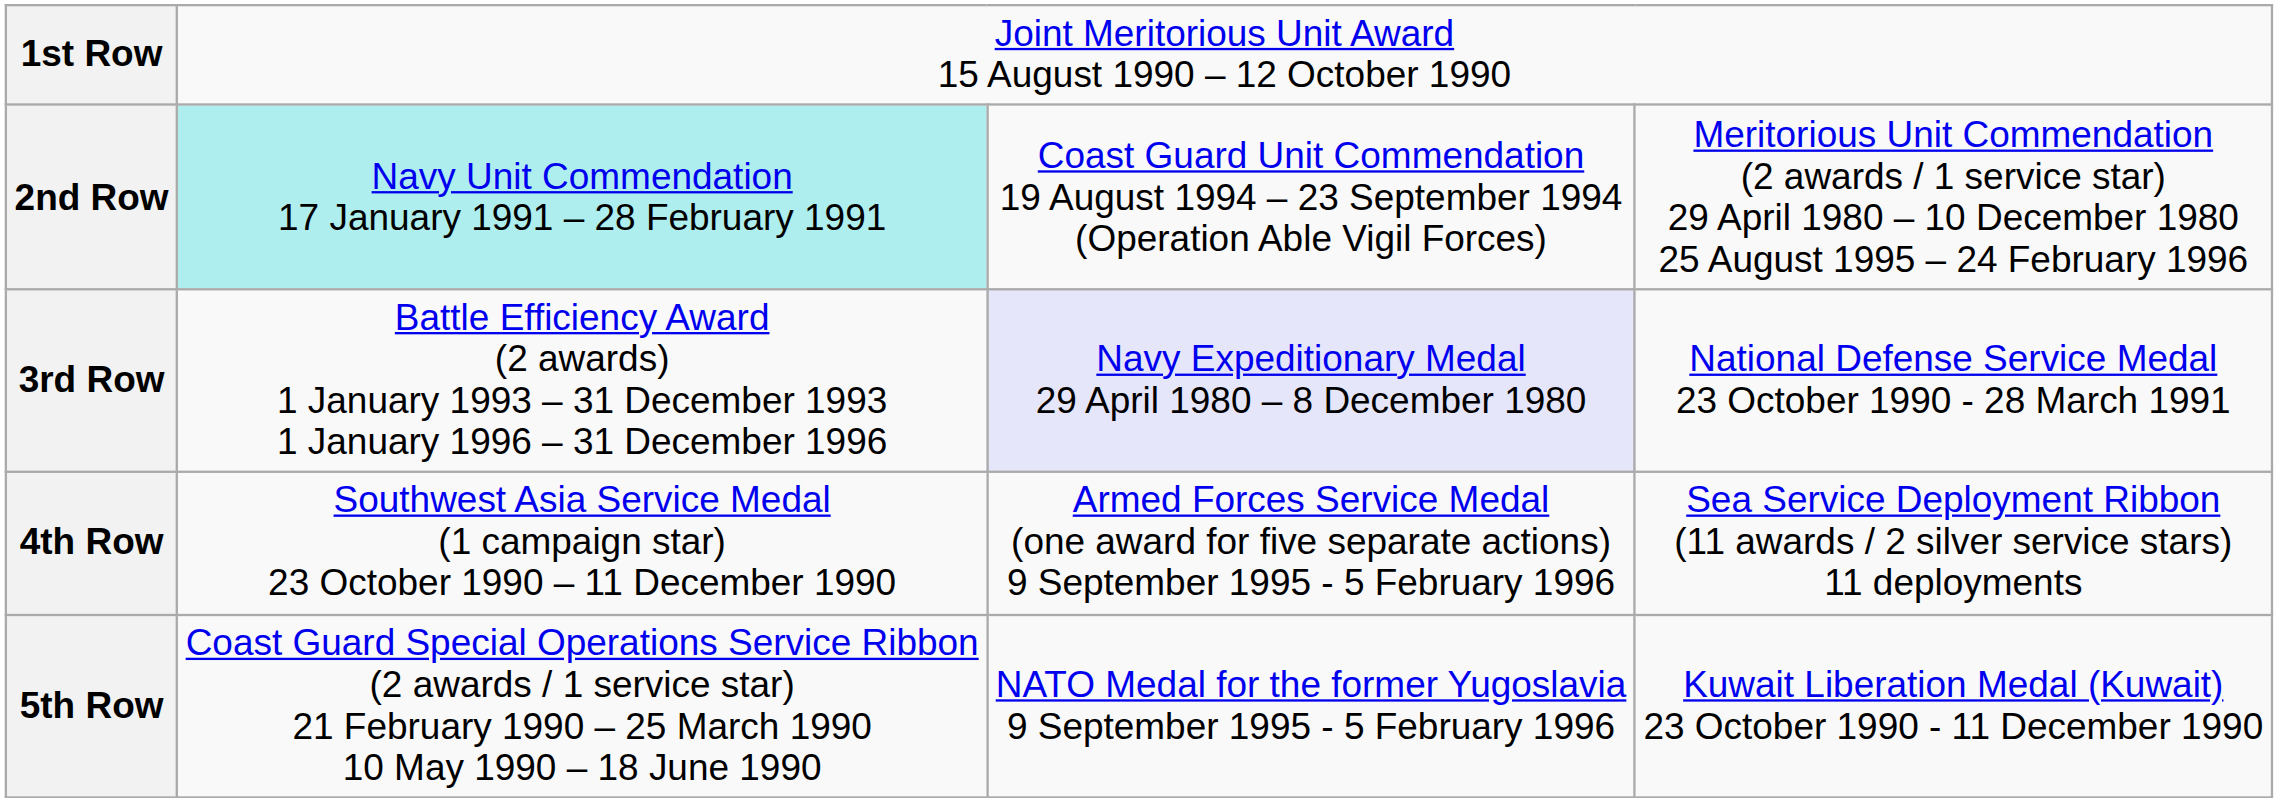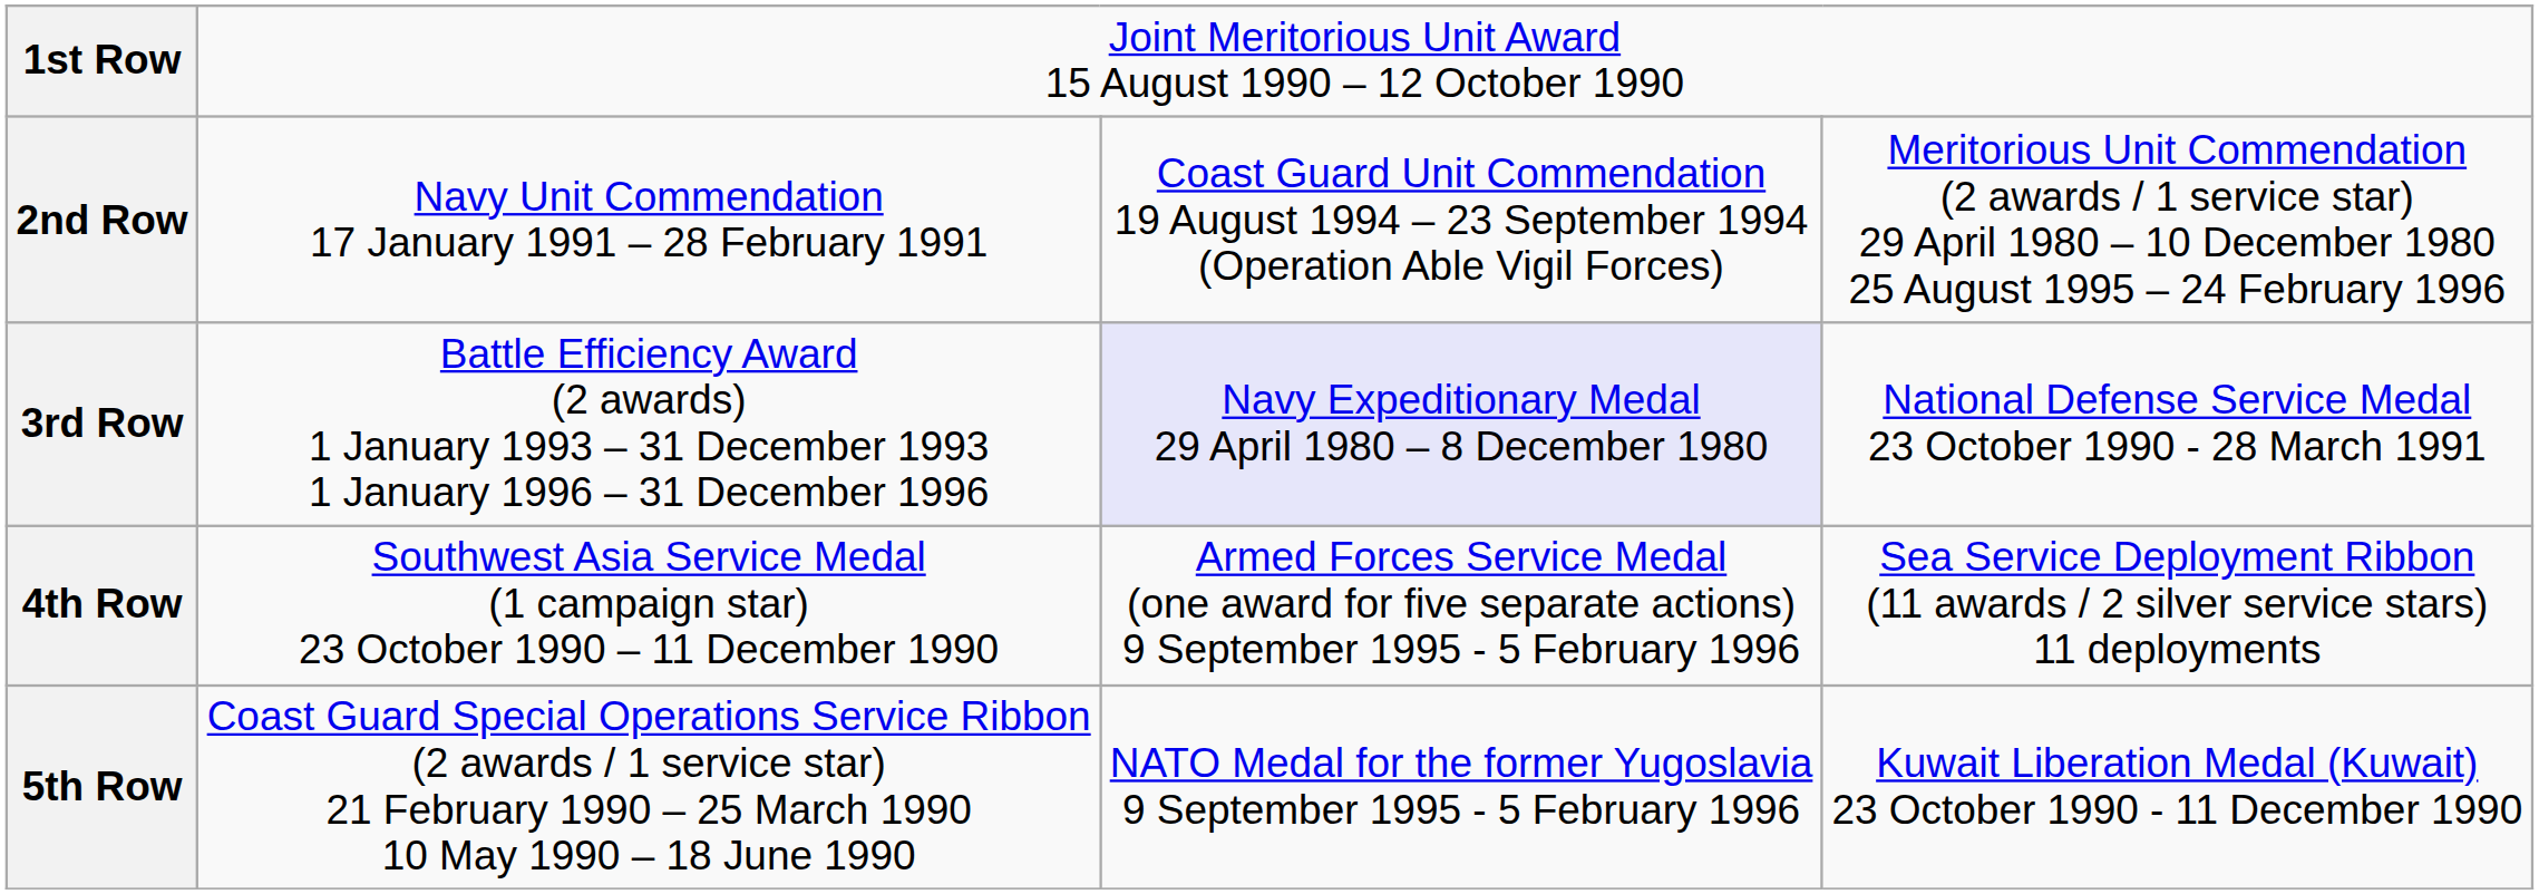2nd Row | column 2: paleturquoise background -> no background
